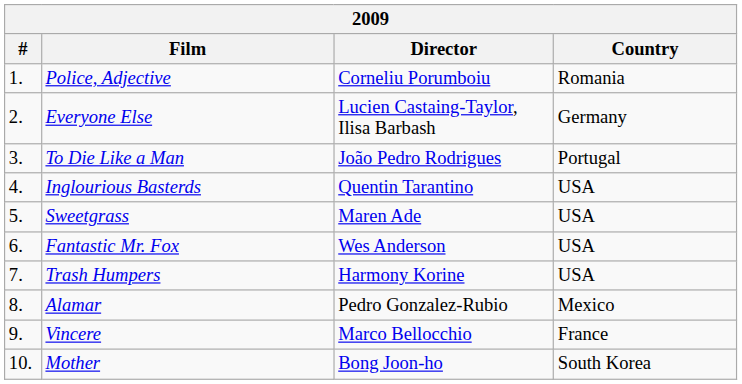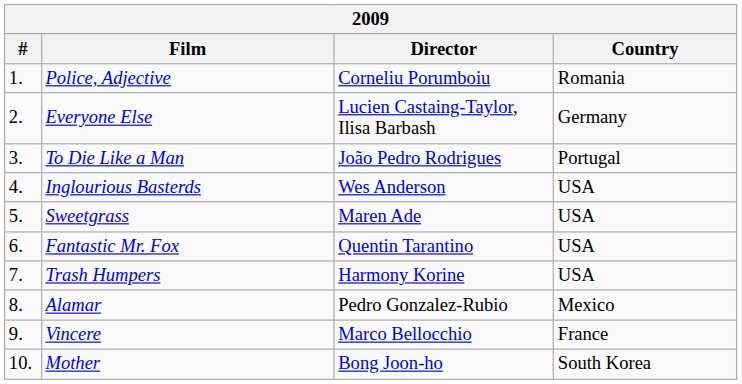Inglourious Basterds | Director: Quentin Tarantino -> Wes Anderson
Fantastic Mr. Fox | Director: Wes Anderson -> Quentin Tarantino
